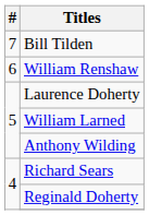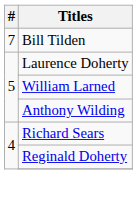- row: 6 | William Renshaw
